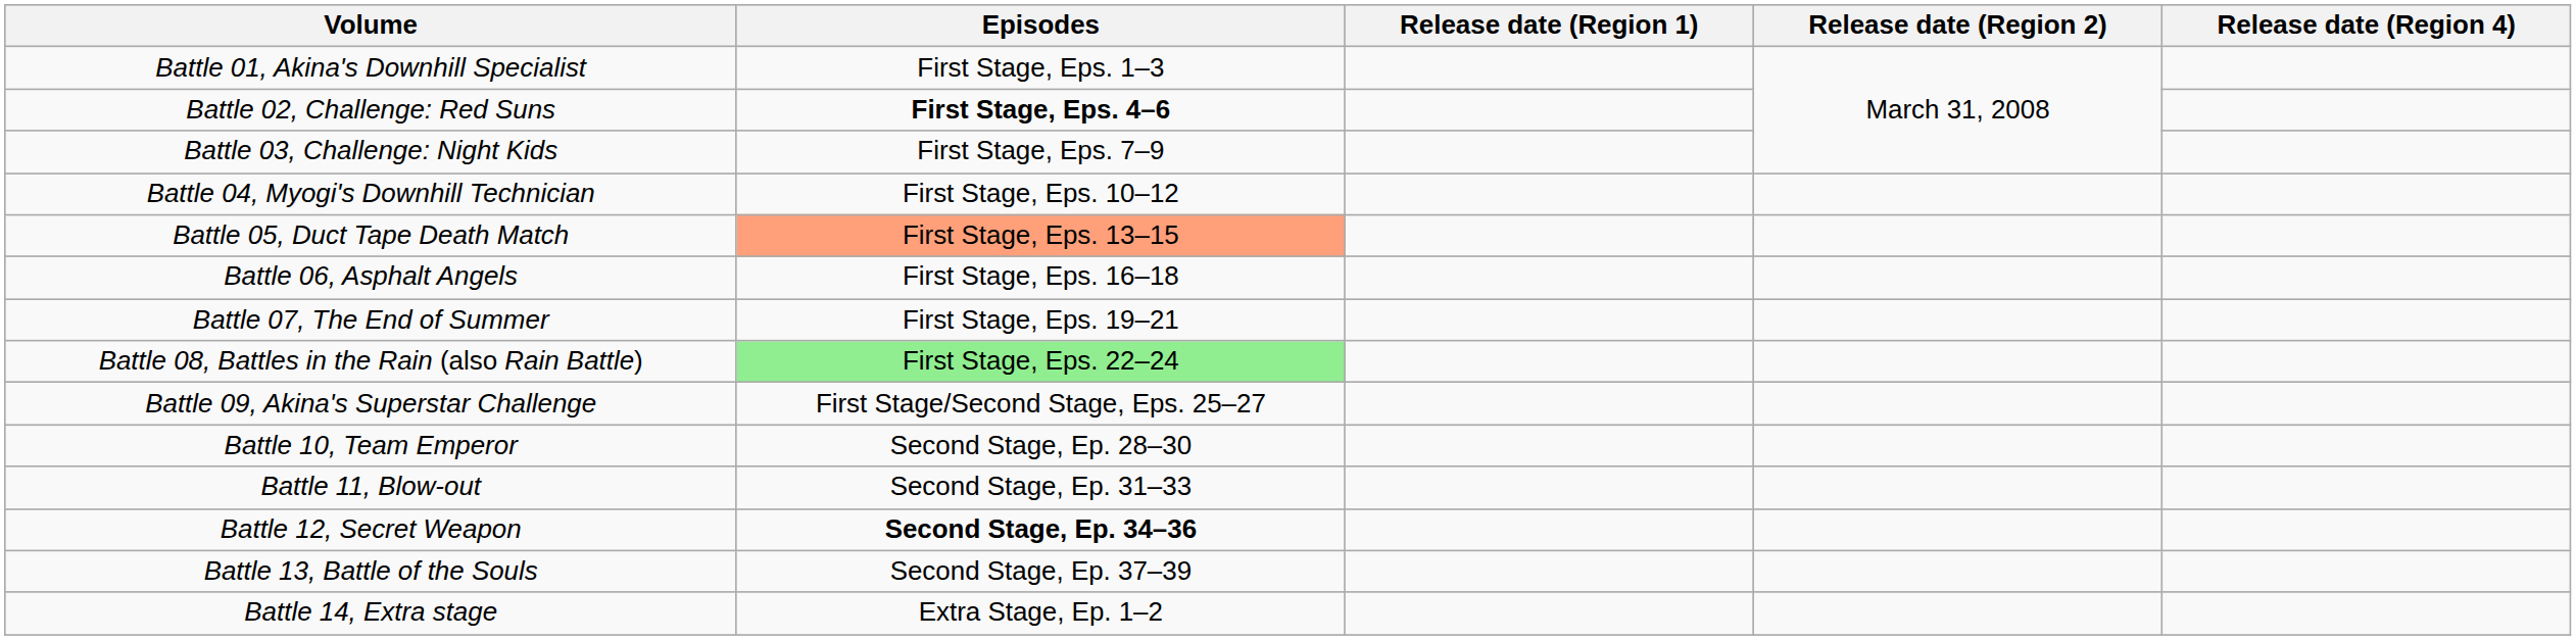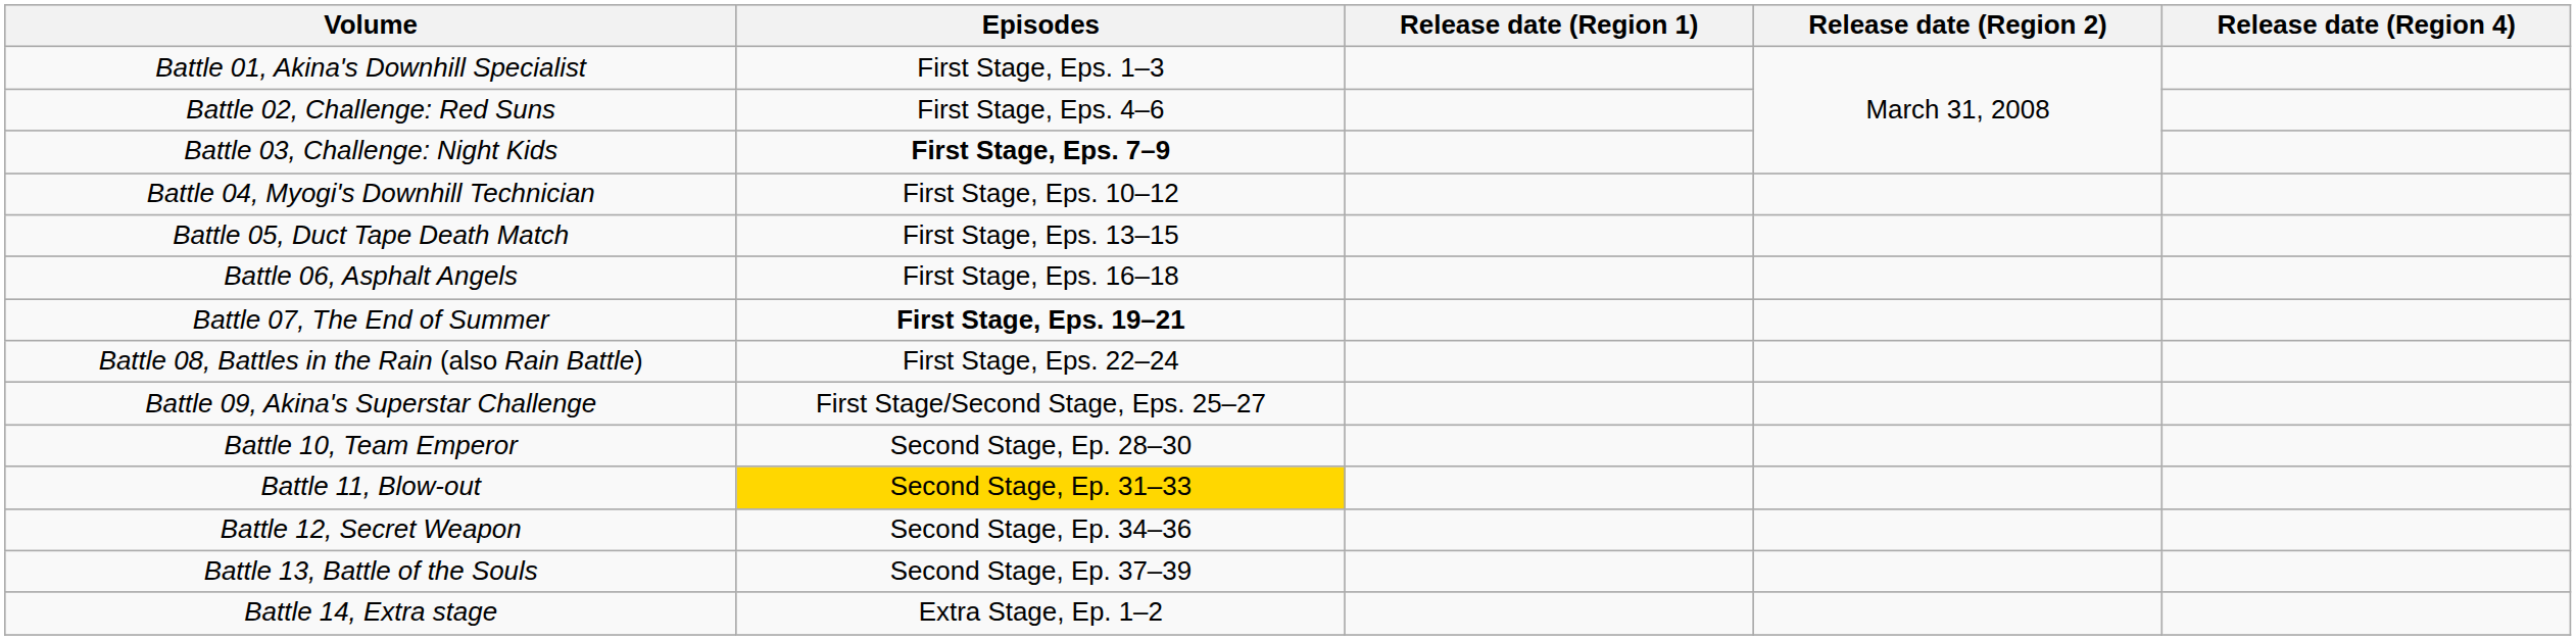Battle 02, Challenge: Red Suns | Episodes: bold -> normal
Battle 03, Challenge: Night Kids | Episodes: normal -> bold
Battle 05, Duct Tape Death Match | Episodes: lightsalmon background -> no background
Battle 07, The End of Summer | Episodes: normal -> bold
Battle 08, Battles in the Rain (also Rain Battle) | Episodes: lightgreen background -> no background
Battle 11, Blow-out | Episodes: no background -> gold background
Battle 12, Secret Weapon | Episodes: bold -> normal
